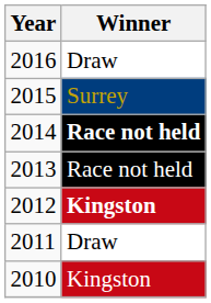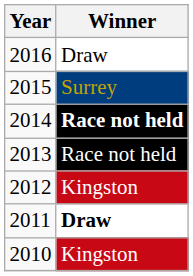2012 | Winner: bold -> normal
2011 | Winner: normal -> bold
